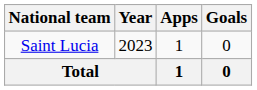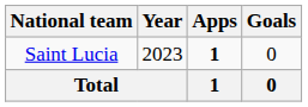Saint Lucia | Apps: normal -> bold
